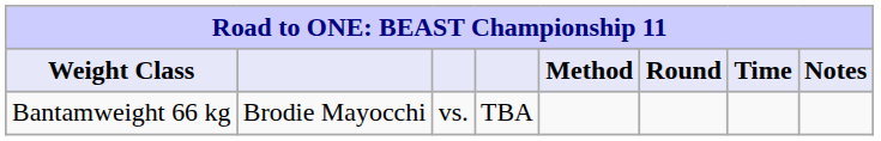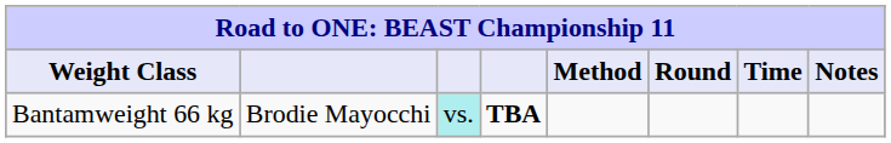Bantamweight 66 kg | column 3: no background -> paleturquoise background
Bantamweight 66 kg | column 4: normal -> bold
